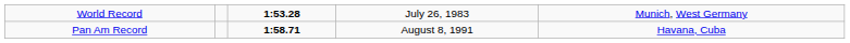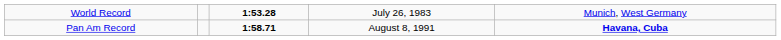Pan Am Record | column 5: normal -> bold
